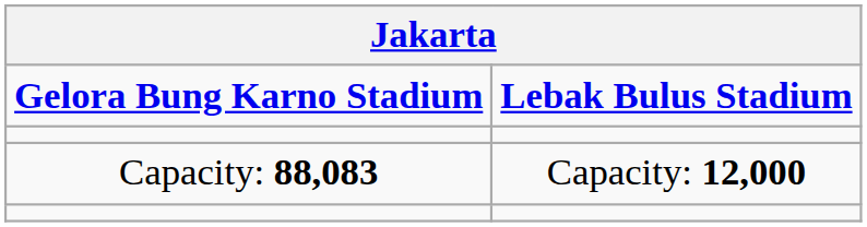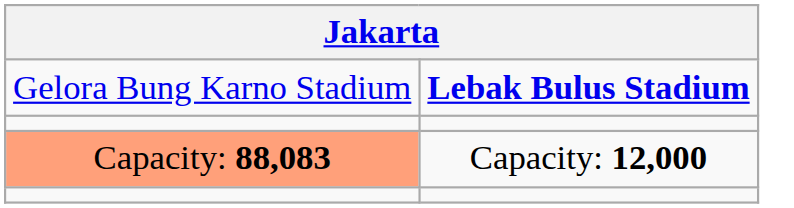row 2 | column 1: bold -> normal
row 4 | column 1: no background -> lightsalmon background
